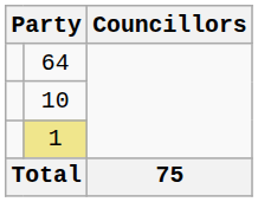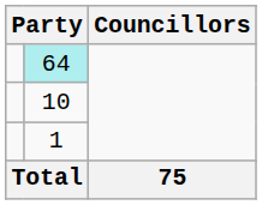64 | column 2: no background -> paleturquoise background
1 | column 2: khaki background -> no background
